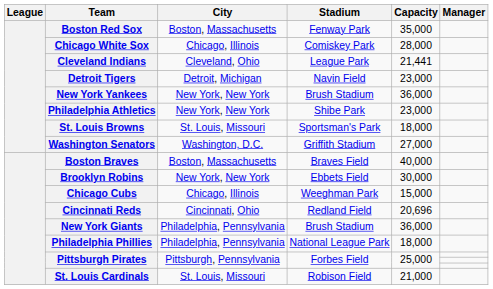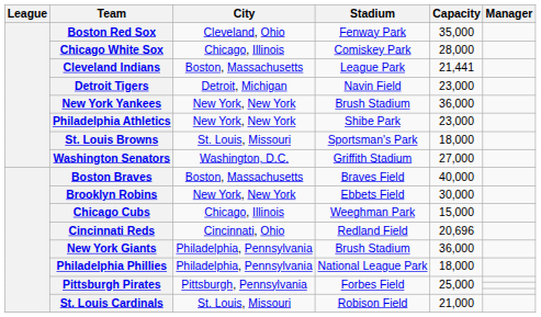Boston Red Sox | City: Boston, Massachusetts -> Cleveland, Ohio
Cleveland Indians | City: Cleveland, Ohio -> Boston, Massachusetts
